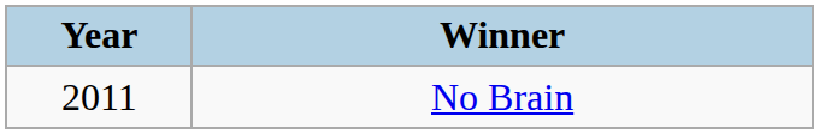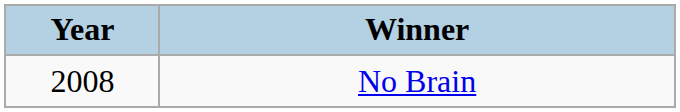No Brain | Year: 2011 -> 2008
